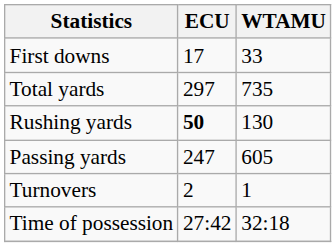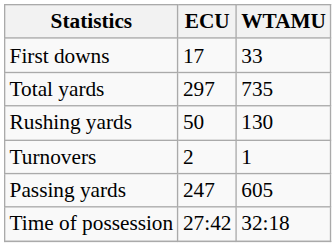Rushing yards | ECU: bold -> normal
rows swapped: Passing yards <-> Turnovers
